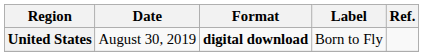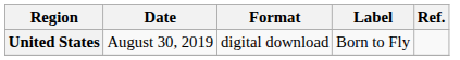United States | Format: bold -> normal
